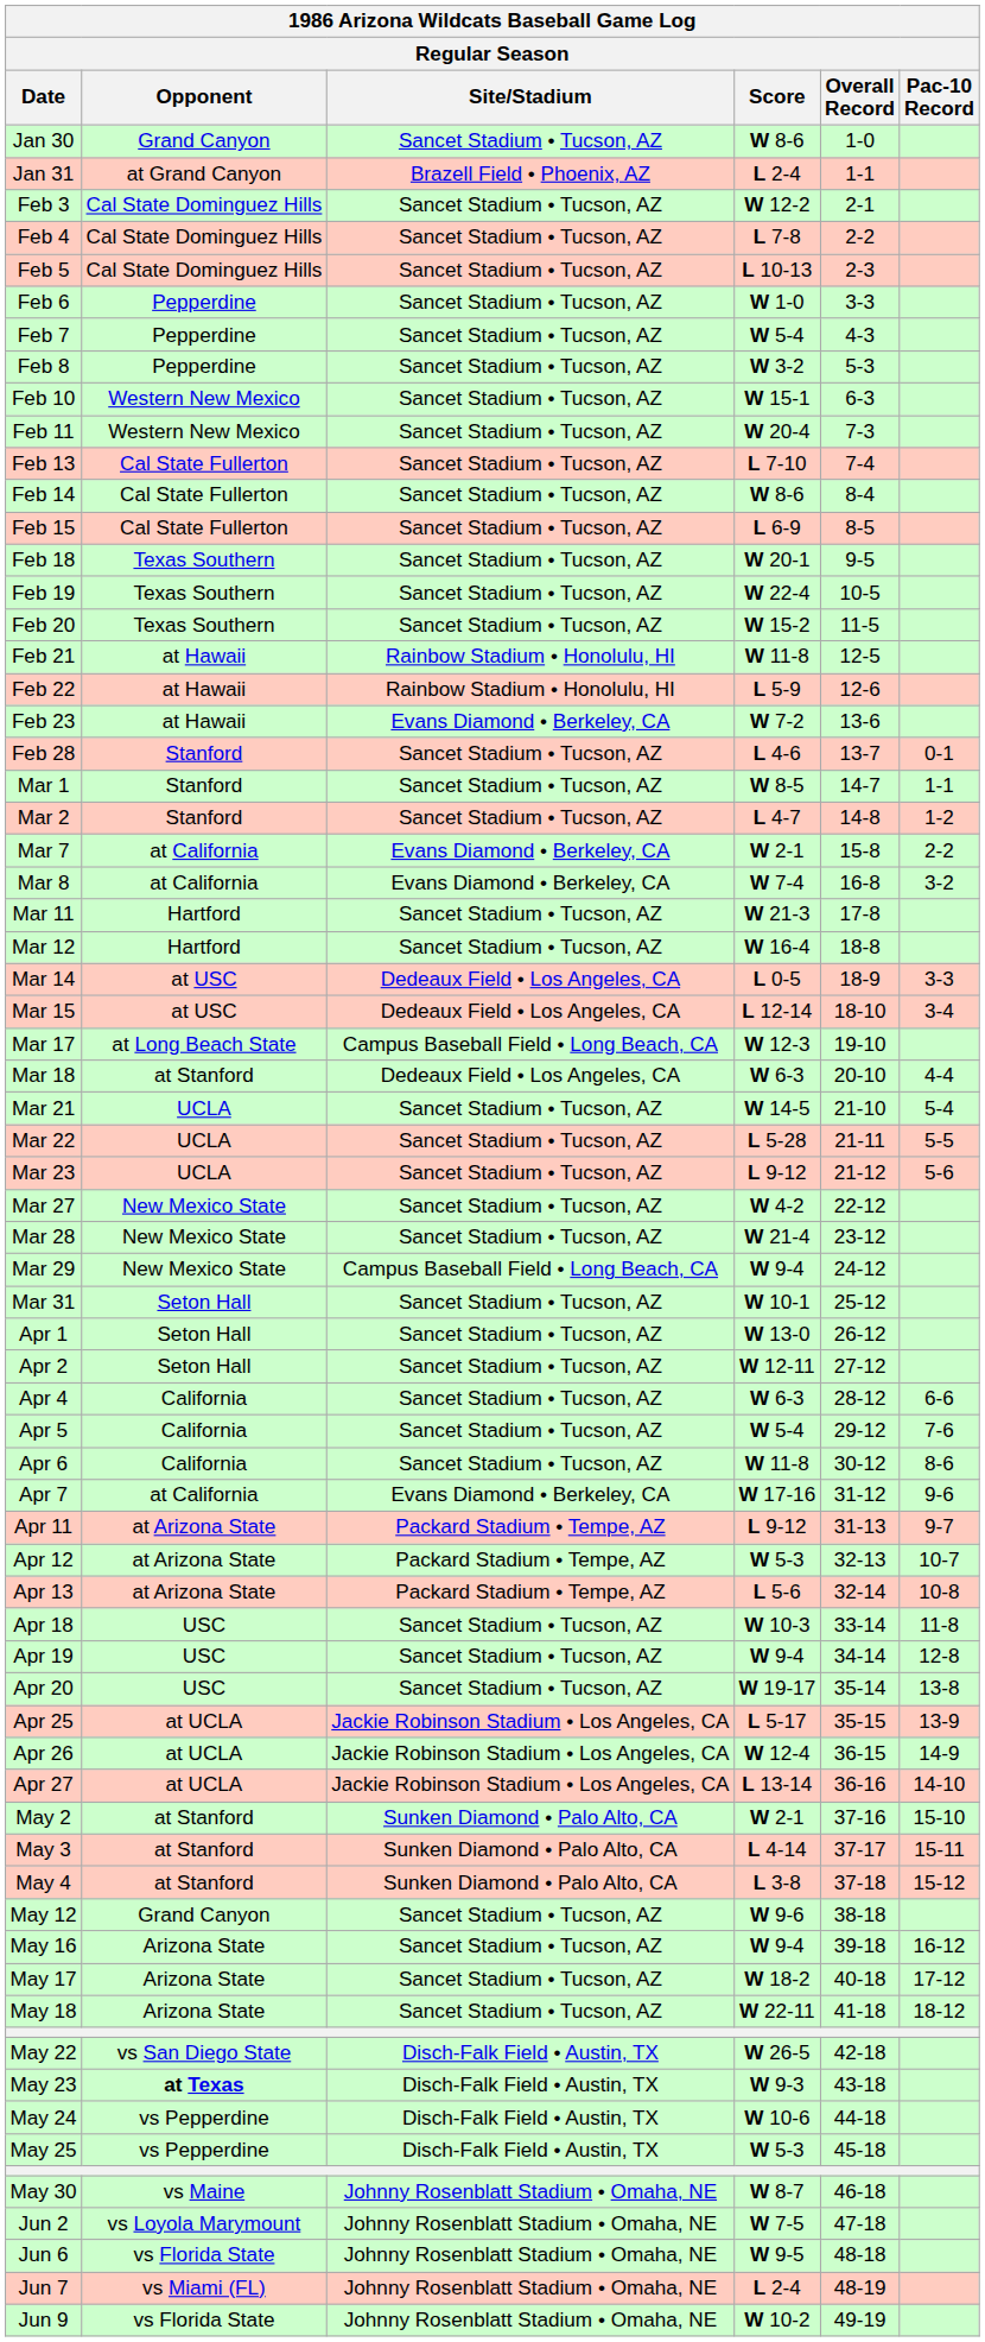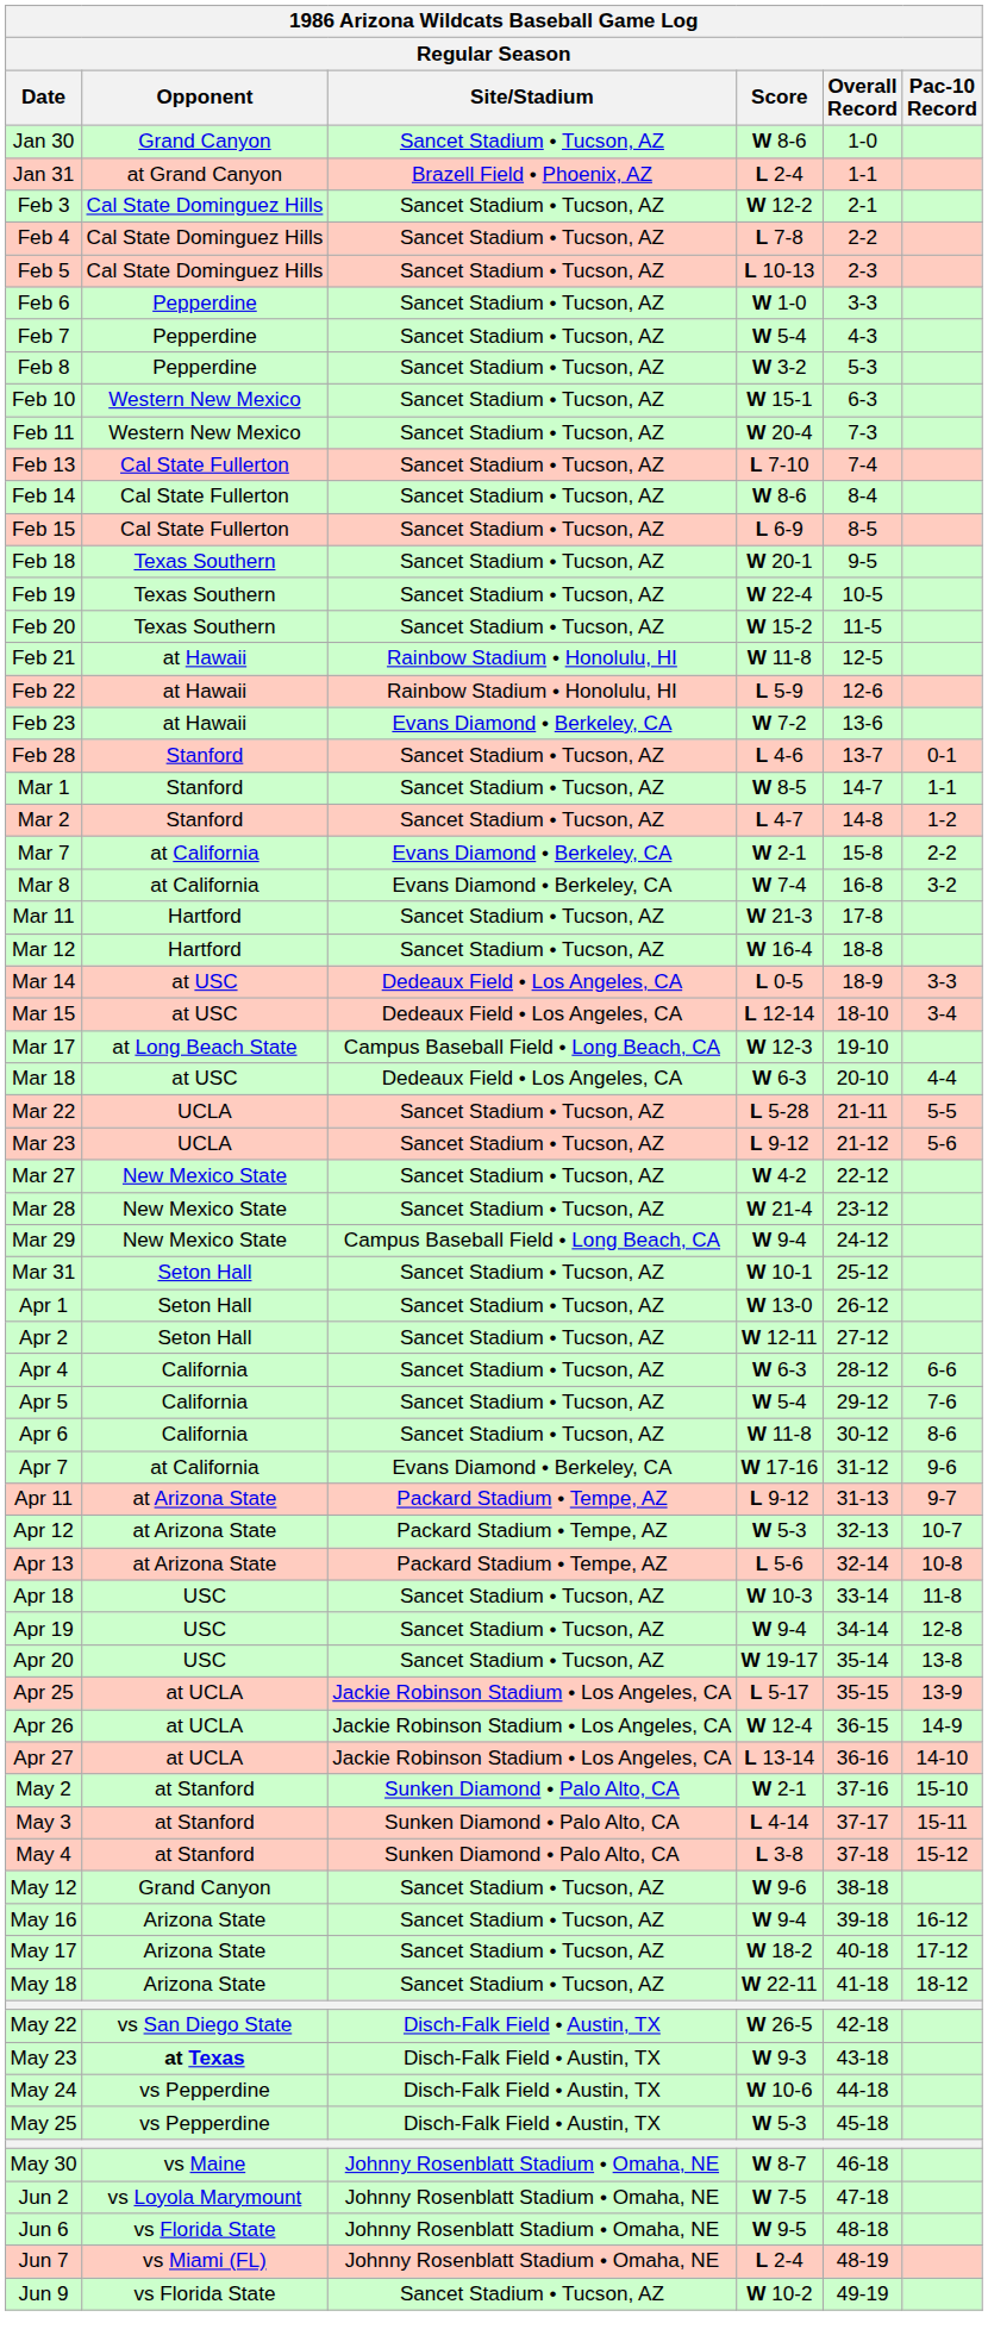Mar 18 | Opponent: at Stanford -> at USC
- row: Mar 21 | UCLA | Sancet Stadium • Tucson, AZ | W 14-5 | 21-10 | 5-4
Jun 9 | Site/Stadium: Johnny Rosenblatt Stadium • Omaha, NE -> Sancet Stadium • Tucson, AZ
